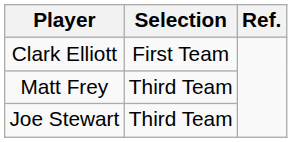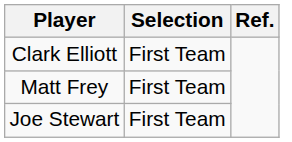Matt Frey | Selection: Third Team -> First Team
Joe Stewart | Selection: Third Team -> First Team
